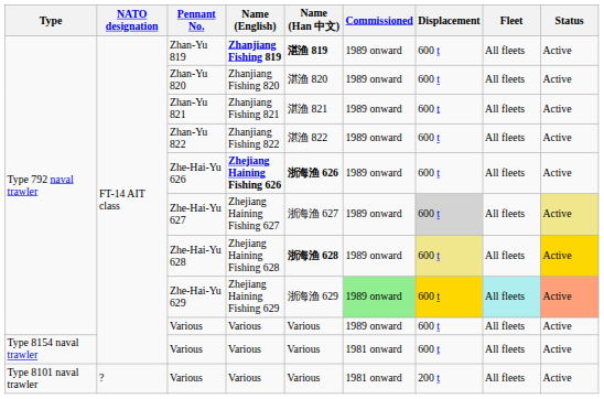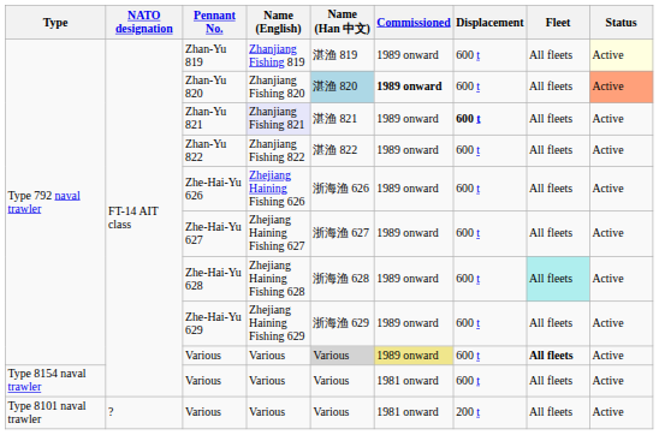Zhan-Yu 819 | Name (English): bold -> normal
Zhan-Yu 819 | Name (Han 中文): bold -> normal
Zhan-Yu 819 | Status: no background -> lightyellow background
Zhan-Yu 820 | Name (Han 中文): no background -> lightblue background
Zhan-Yu 820 | Commissioned: normal -> bold
Zhan-Yu 820 | Status: no background -> lightsalmon background
Zhan-Yu 821 | Name (English): no background -> lavender background
Zhan-Yu 821 | Displacement: normal -> bold
Zhe-Hai-Yu 626 | Name (English): bold -> normal
Zhe-Hai-Yu 626 | Name (Han 中文): bold -> normal
Zhe-Hai-Yu 627 | Displacement: lightgrey background -> no background
Zhe-Hai-Yu 627 | Status: khaki background -> no background
Zhe-Hai-Yu 628 | Name (Han 中文): bold -> normal
Zhe-Hai-Yu 628 | Displacement: khaki background -> no background
Zhe-Hai-Yu 628 | Fleet: no background -> paleturquoise background
Zhe-Hai-Yu 628 | Status: gold background -> no background
Zhe-Hai-Yu 629 | Commissioned: lightgreen background -> no background
Zhe-Hai-Yu 629 | Displacement: gold background -> no background
Zhe-Hai-Yu 629 | Fleet: paleturquoise background -> no background
Zhe-Hai-Yu 629 | Status: lightsalmon background -> no background
Type 792 naval trawler / Various | Name (Han 中文): no background -> lightgrey background
Type 792 naval trawler / Various | Commissioned: no background -> khaki background
Type 792 naval trawler / Various | Fleet: normal -> bold
